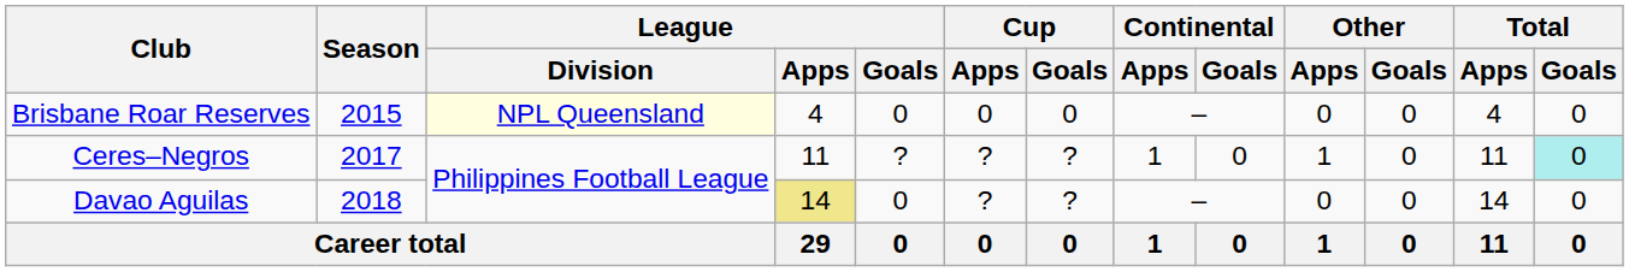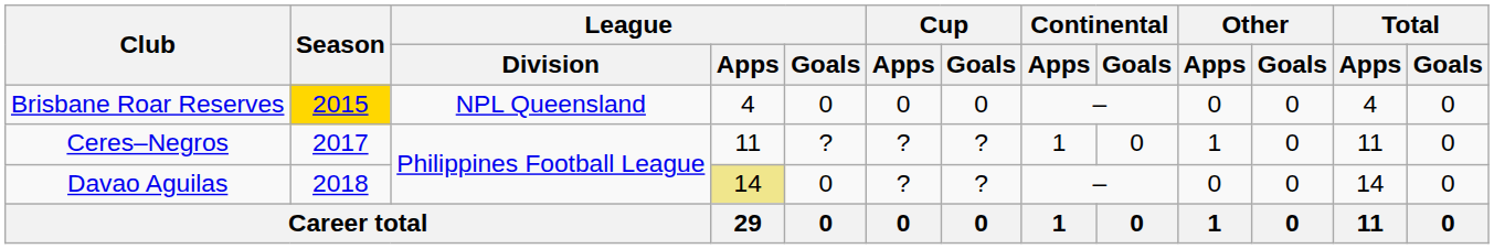Brisbane Roar Reserves | Season: no background -> gold background
Brisbane Roar Reserves | League / Division: lightyellow background -> no background
Ceres–Negros | Total / Goals: paleturquoise background -> no background
